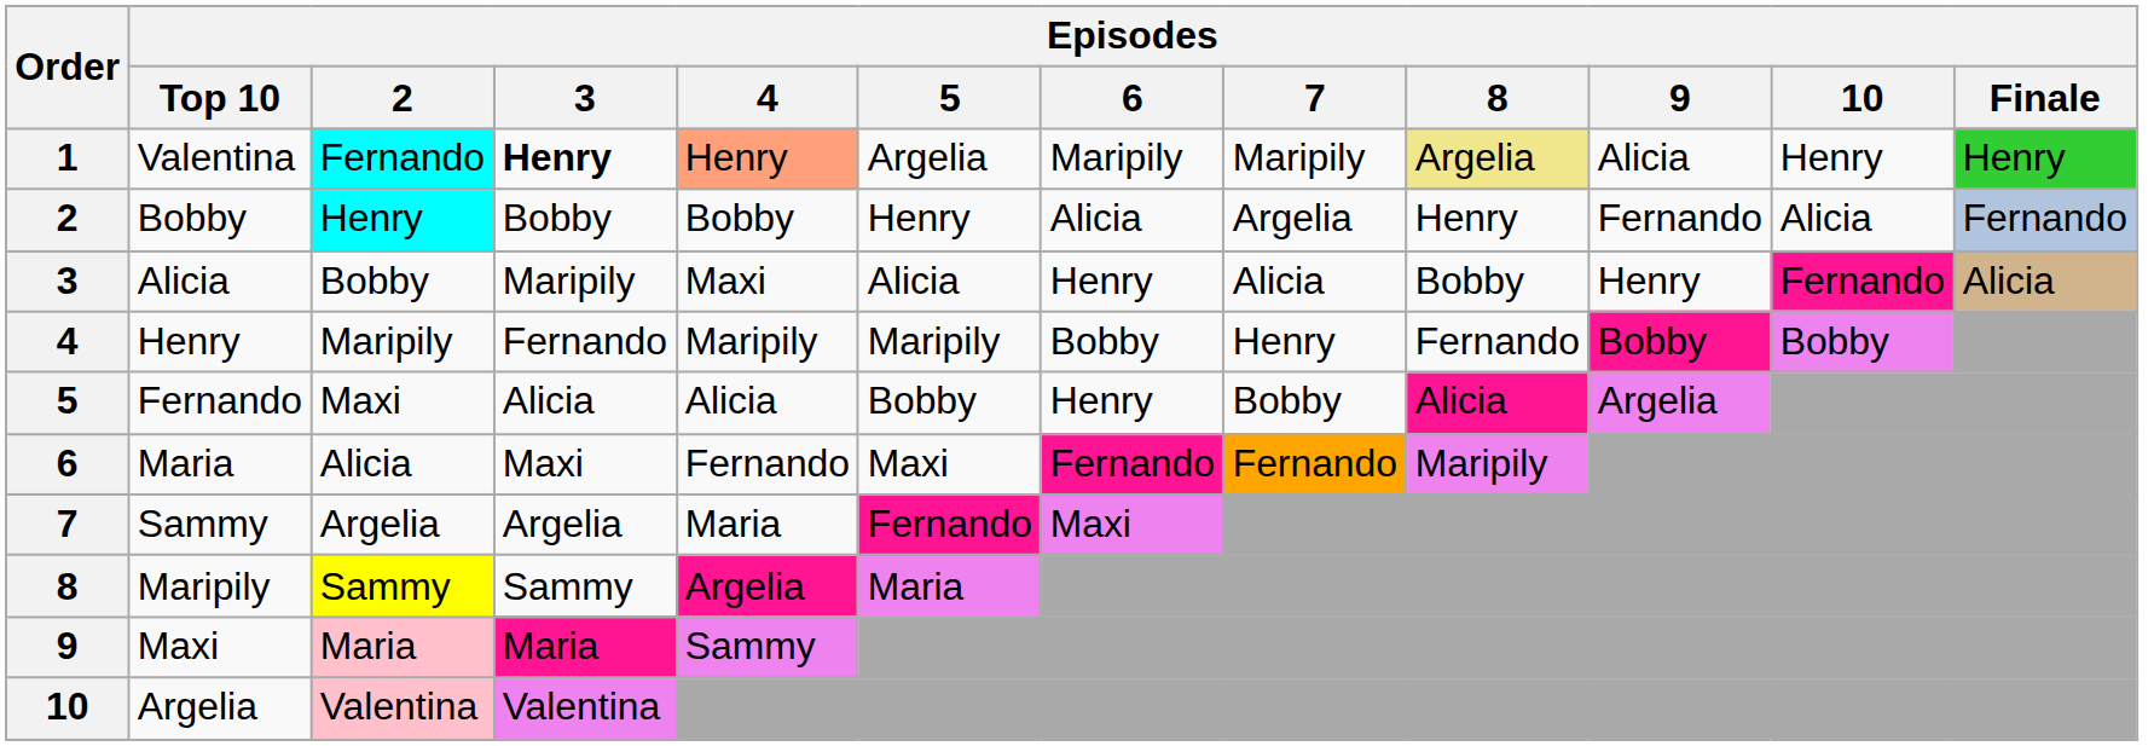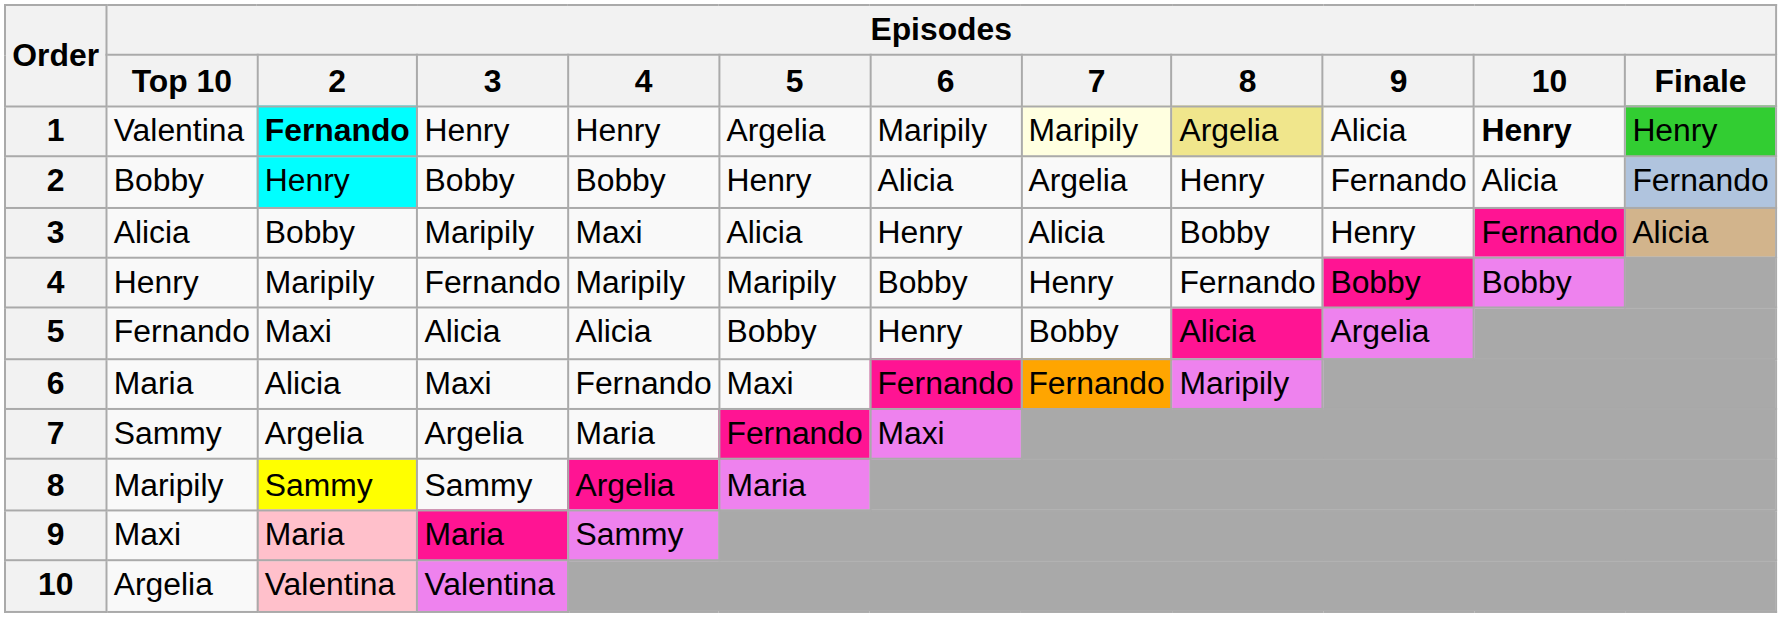1 | Episodes / 2: normal -> bold
1 | Episodes / 3: bold -> normal
1 | Episodes / 4: lightsalmon background -> no background
1 | Episodes / 7: no background -> lightyellow background
1 | Episodes / 10: normal -> bold
